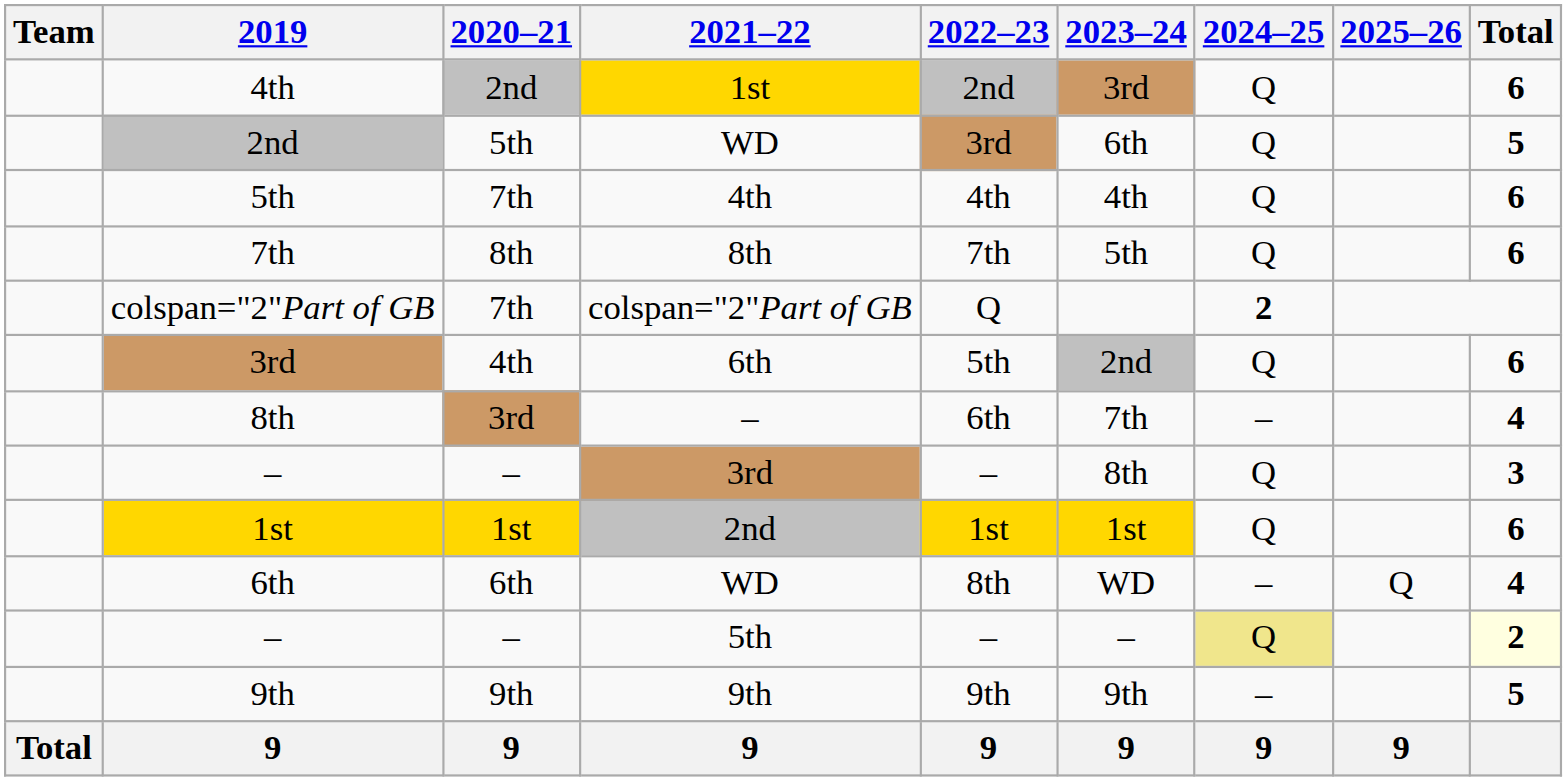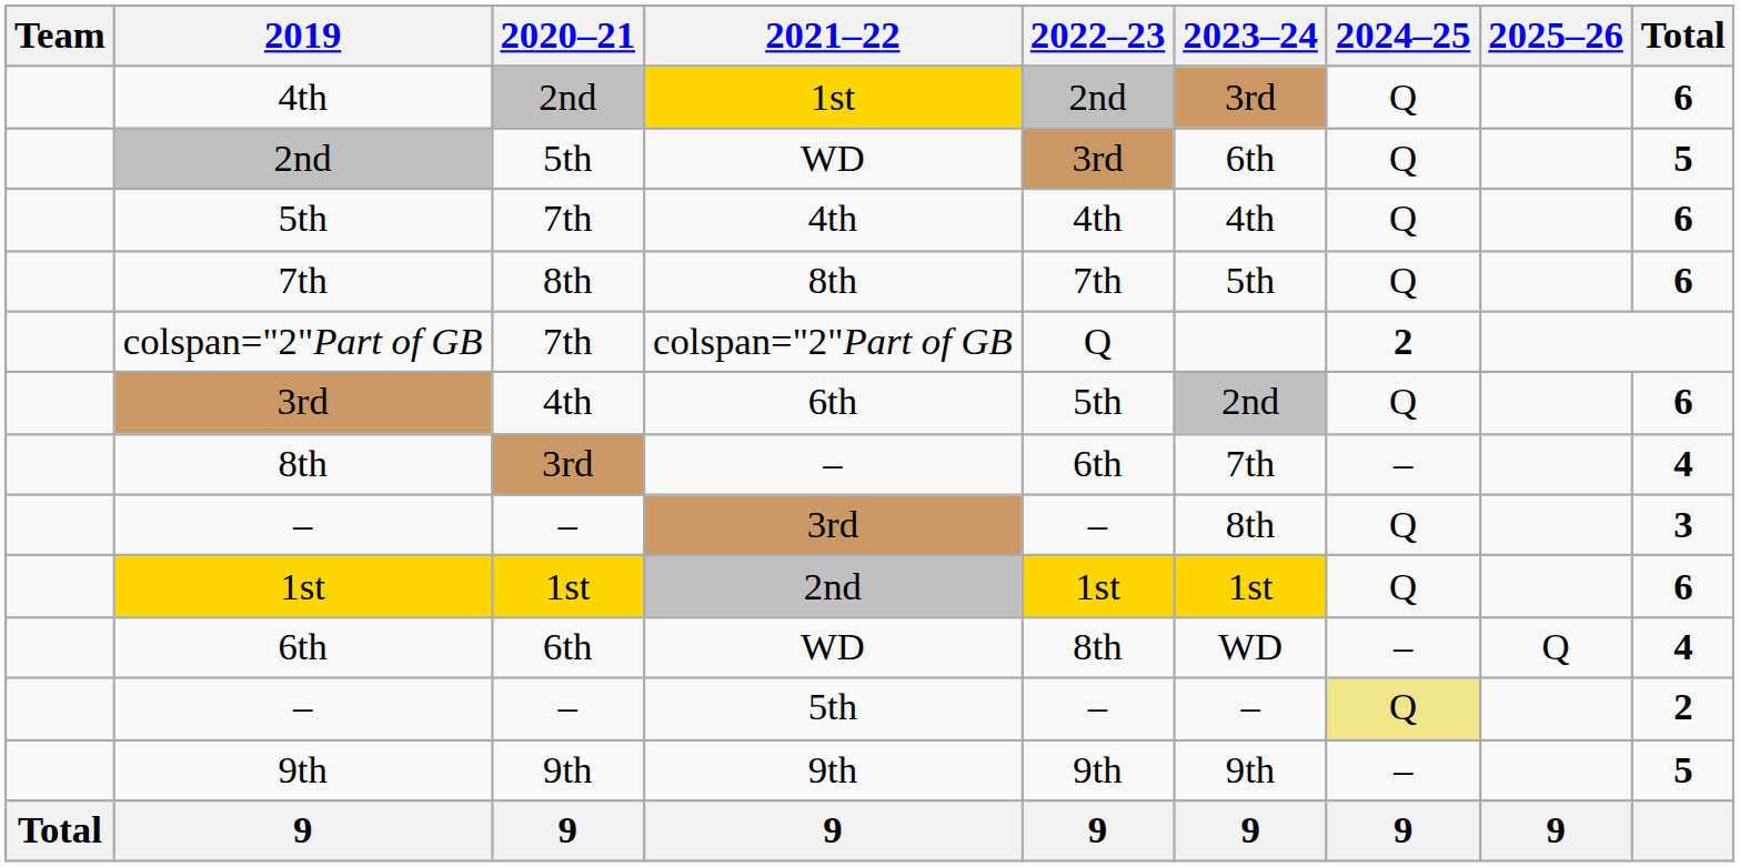– / 5th | Total: lightyellow background -> no background
